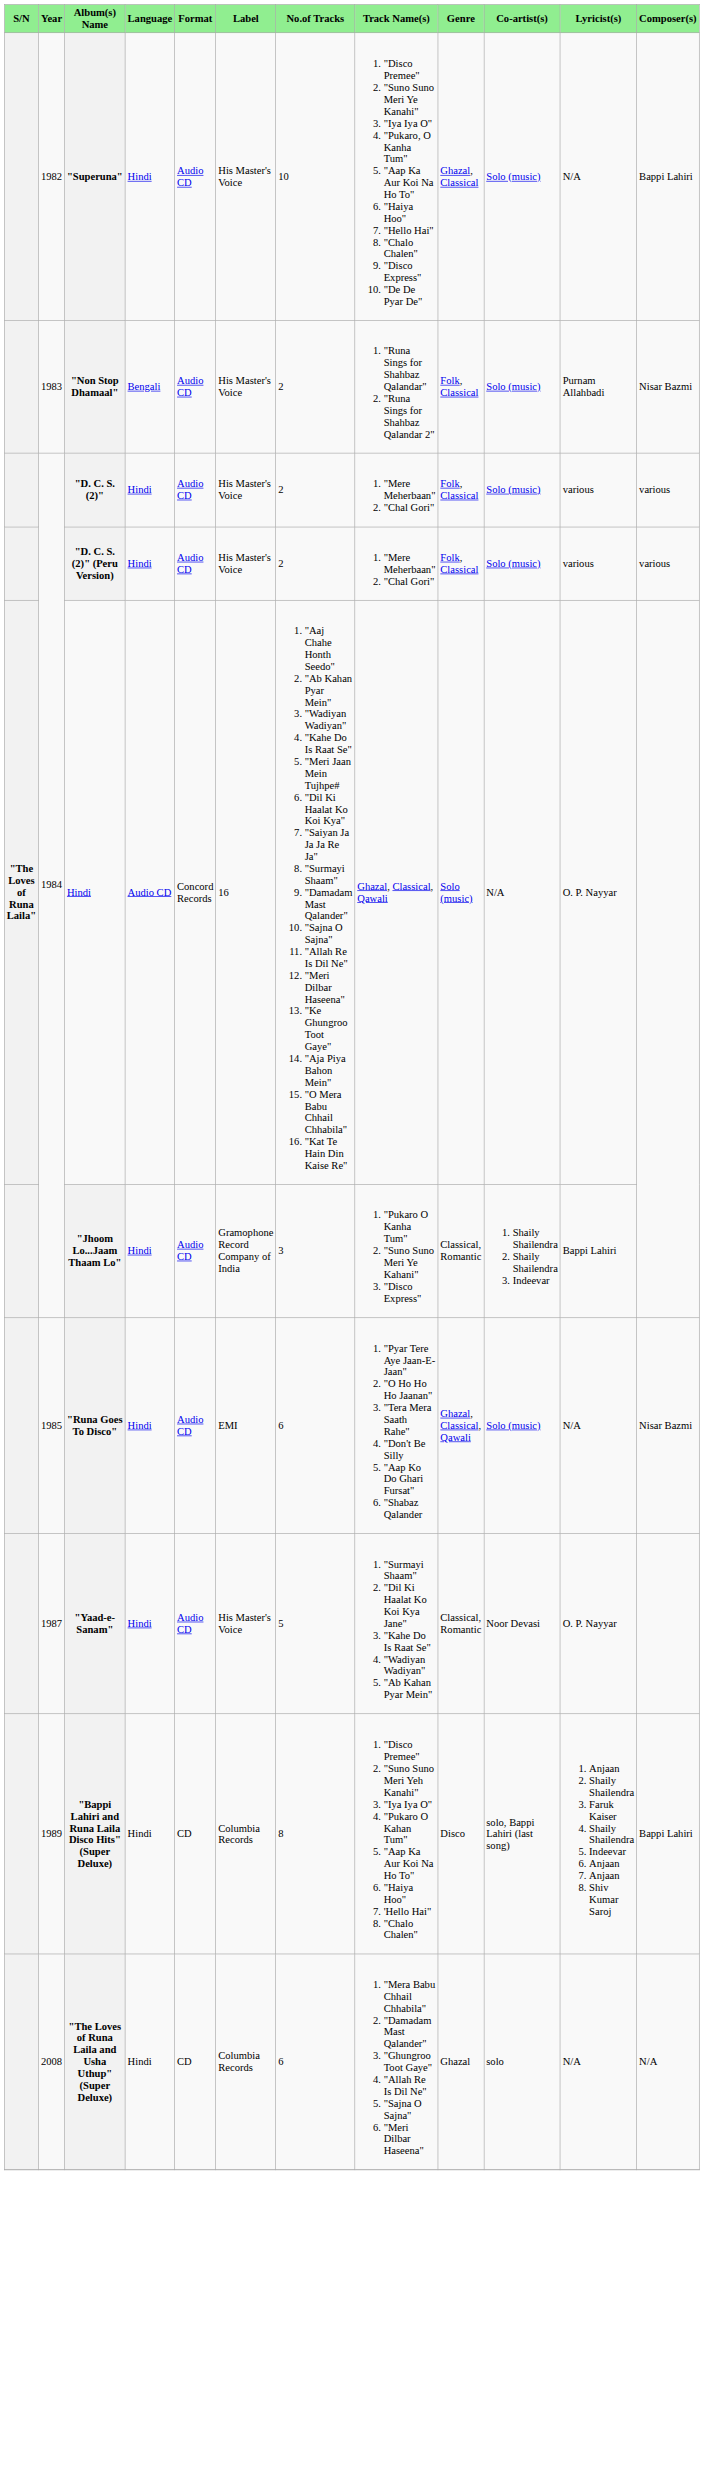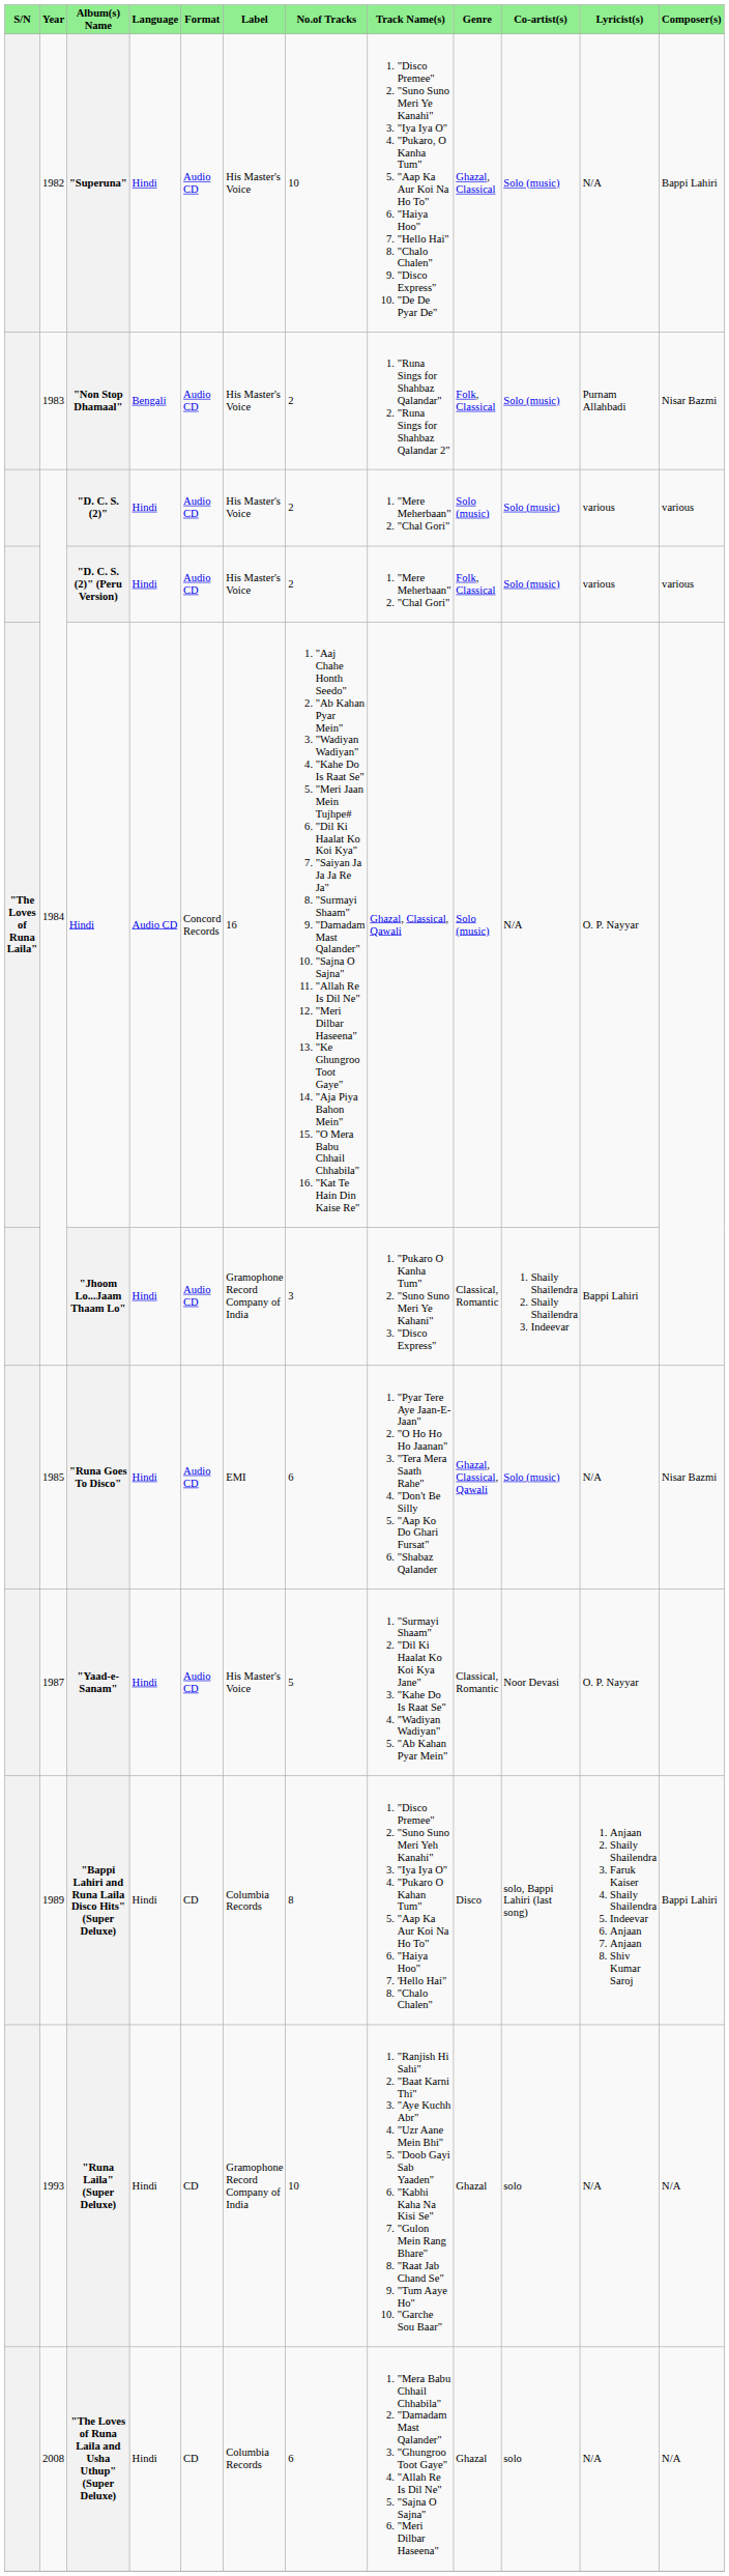"D. C. S. (2)" | Genre: Folk, Classical -> Solo (music)
+ row: 1993 | "Runa Laila" (Super Deluxe) | Hindi | CD | Gramophone Record Company of India | 10 | "Ranjish Hi Sahi" "Baat Karni Thi" "Aye Kuchh Abr" "Uzr Aane Mein Bhi" "Doob Gayi Sab Yaaden" "Kabhi Kaha Na Kisi Se" "Gulon Mein Rang Bhare" "Raat Jab Chand Se" "Tum Aaye Ho" "Garche Sou Baar" | Ghazal | solo | N/A | N/A
